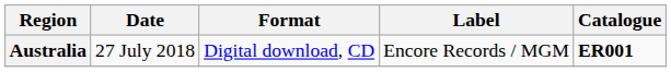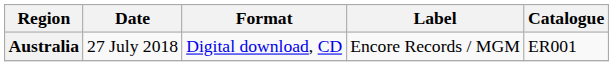Australia | Catalogue: bold -> normal
